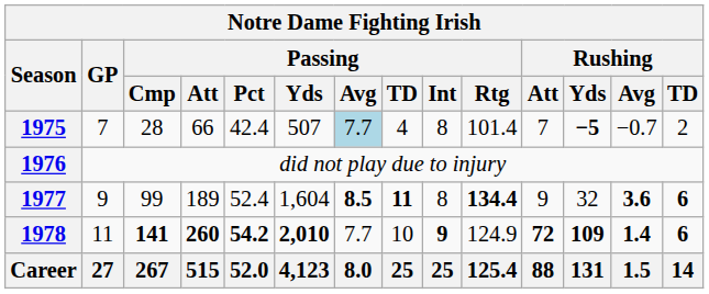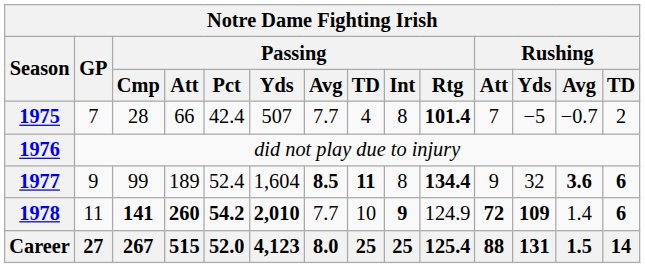1975 | Passing / Avg: lightblue background -> no background
1975 | Passing / Rtg: normal -> bold
1975 | Rushing / Yds: bold -> normal
1978 | Rushing / Avg: bold -> normal
